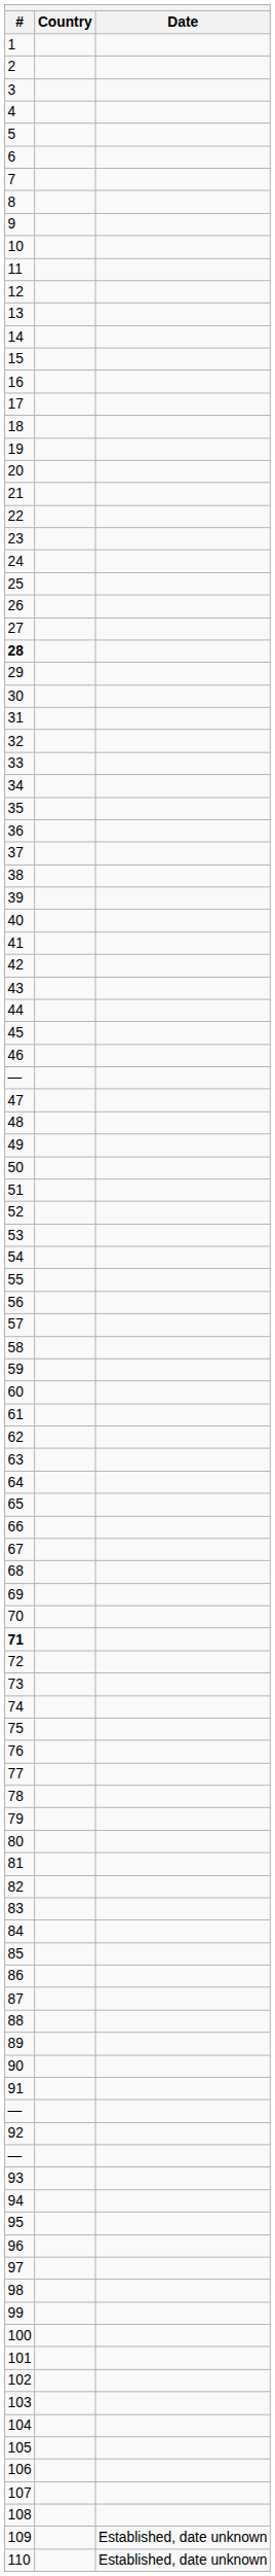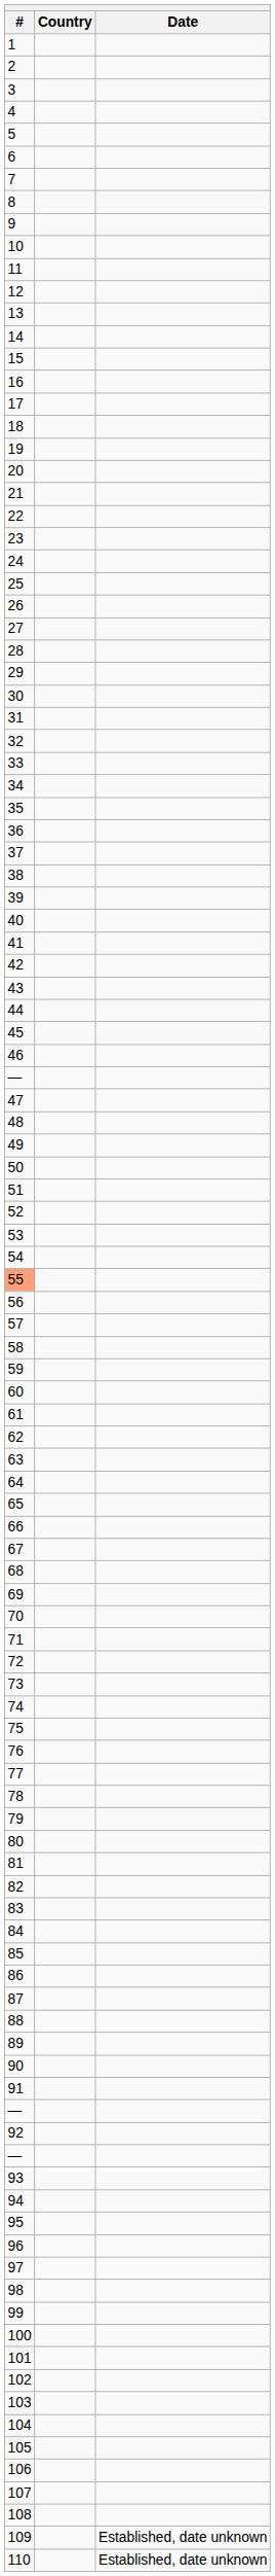28 | #: bold -> normal
55 | #: no background -> lightsalmon background
71 | #: bold -> normal
